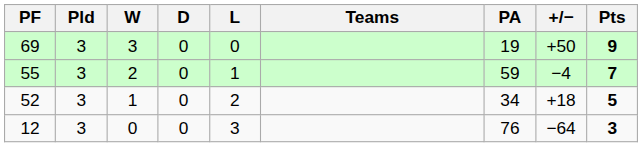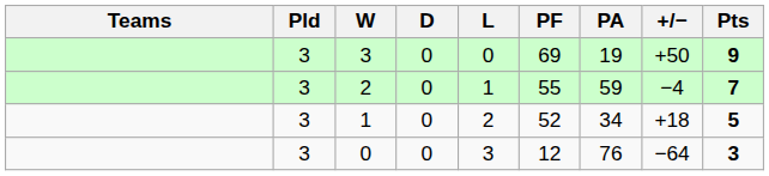columns swapped: Teams <-> PF
